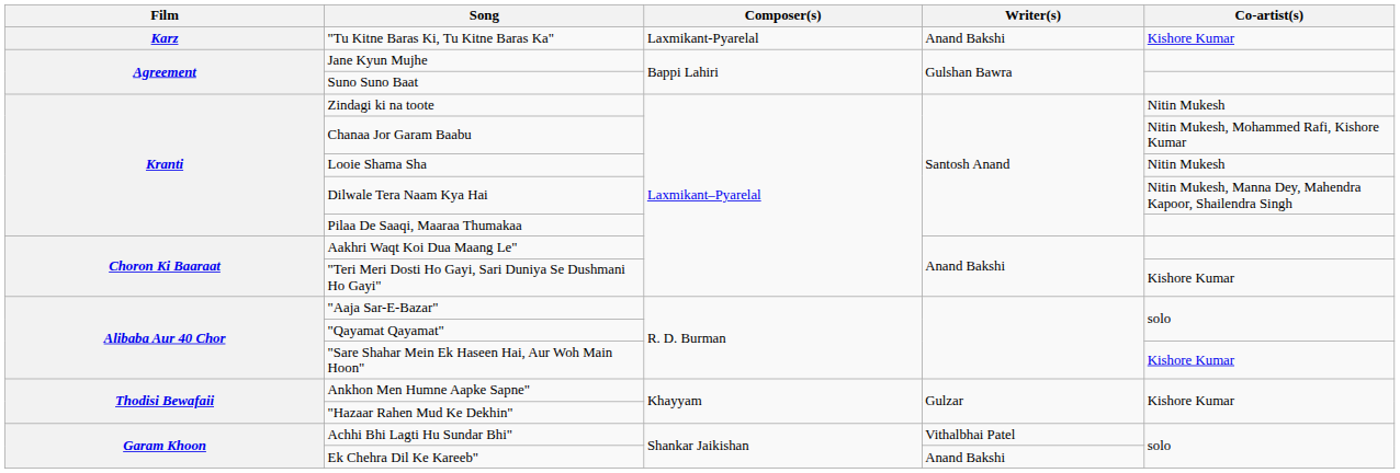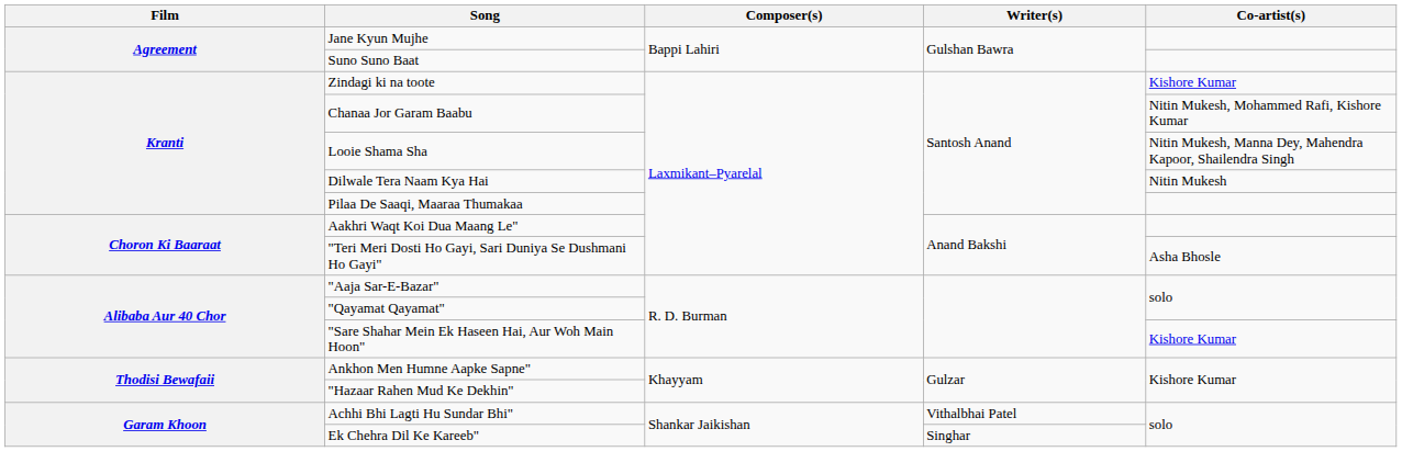- row: Karz | "Tu Kitne Baras Ki, Tu Kitne Baras Ka" | Laxmikant-Pyarelal | Anand Bakshi | Kishore Kumar
Zindagi ki na toote | Co-artist(s): Nitin Mukesh -> Kishore Kumar
Looie Shama Sha | Co-artist(s): Nitin Mukesh -> Nitin Mukesh, Manna Dey, Mahendra Kapoor, Shailendra Singh
Dilwale Tera Naam Kya Hai | Co-artist(s): Nitin Mukesh, Manna Dey, Mahendra Kapoor, Shailendra Singh -> Nitin Mukesh
"Teri Meri Dosti Ho Gayi, Sari Duniya Se Dushmani Ho Gayi" | Co-artist(s): Kishore Kumar -> Asha Bhosle
Ek Chehra Dil Ke Kareeb" | Writer(s): Anand Bakshi -> Singhar
